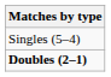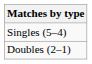row 3 | column 1: bold -> normal
